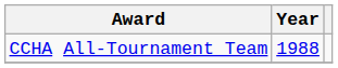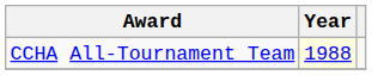row 2 | Year: no background -> lightyellow background
